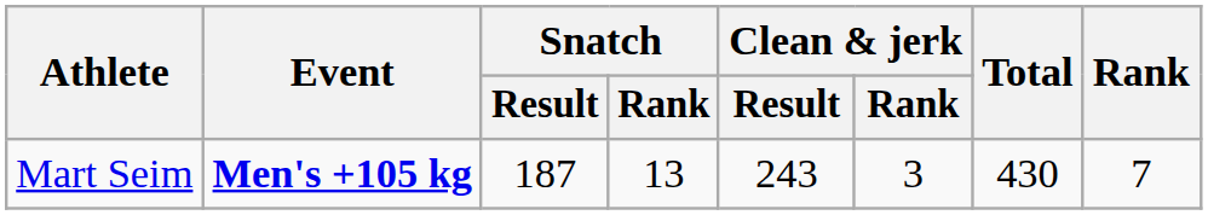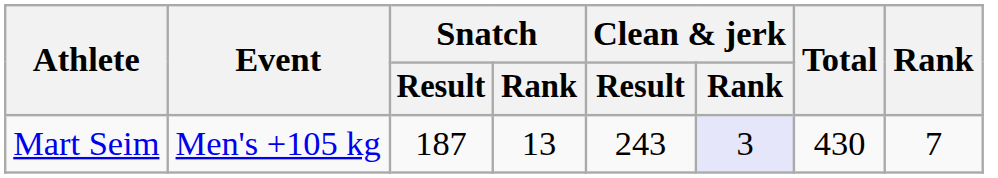Mart Seim | Event: bold -> normal
Mart Seim | Clean & jerk / Rank: no background -> lavender background
